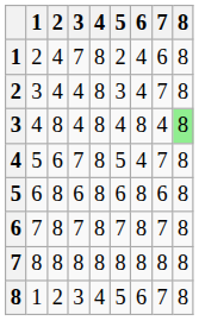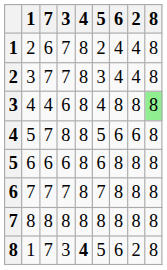columns swapped: 2 <-> 7
row 3 | 3: 4 -> 7
row 4 | 3: 4 -> 6
row 5 | 3: 7 -> 8
row 5 | 6: 4 -> 6
row 9 | 4: normal -> bold
